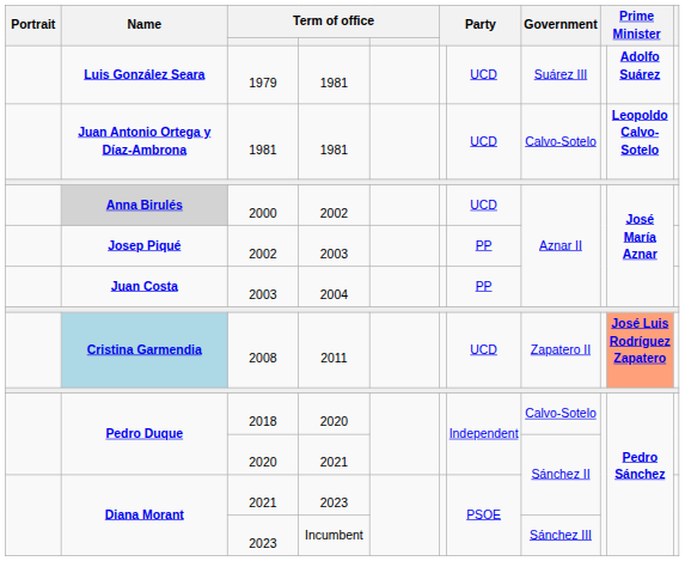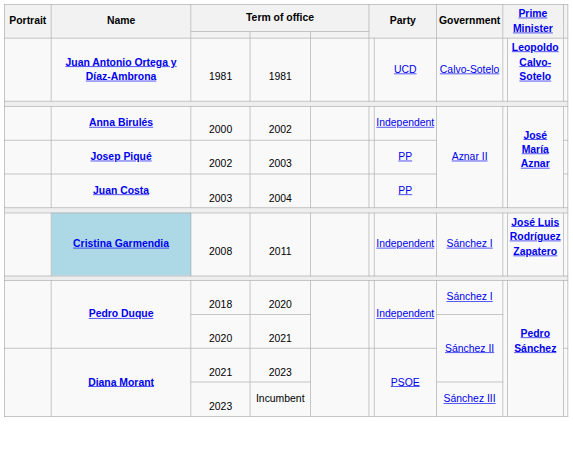- row: Luis González Seara | 1979 | 1981 | UCD | Suárez III | Adolfo Suárez
2000 | Name: lightgrey background -> no background
2000 | column 7: UCD -> Independent
2008 | column 7: UCD -> Independent
2008 | Government: Zapatero II -> Sánchez I
2008 | column 10: lightsalmon background -> no background
2018 | Government: Calvo-Sotelo -> Sánchez I
